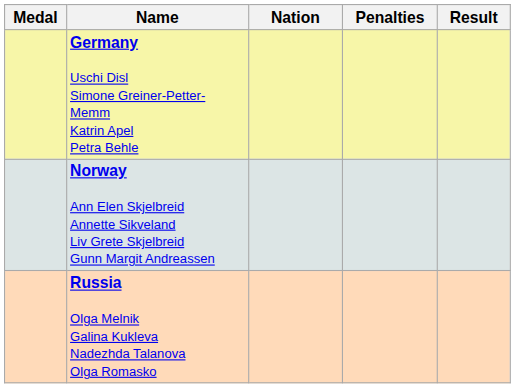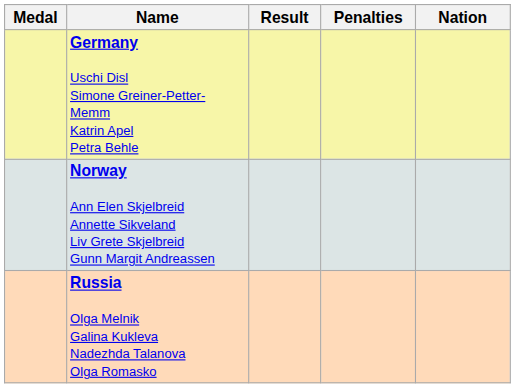columns swapped: Nation <-> Result
